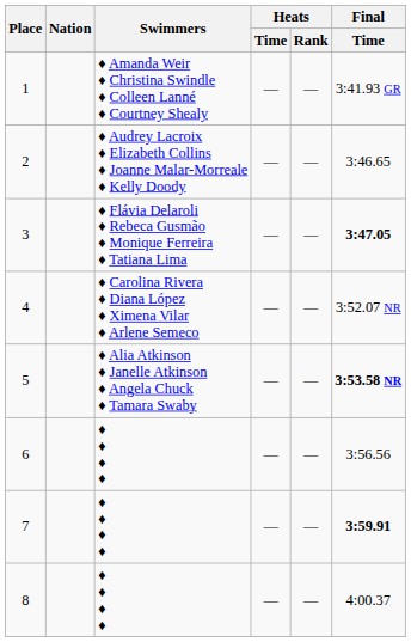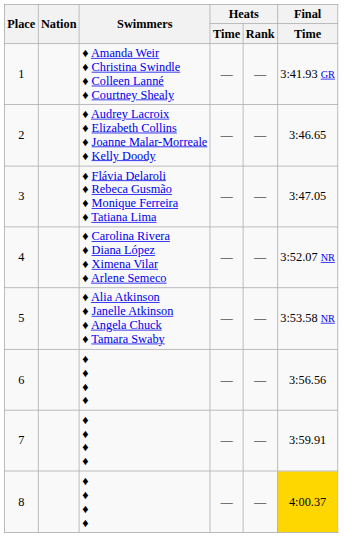3 | Final / Time: bold -> normal
5 | Final / Time: bold -> normal
7 | Final / Time: bold -> normal
8 | Final / Time: no background -> gold background
